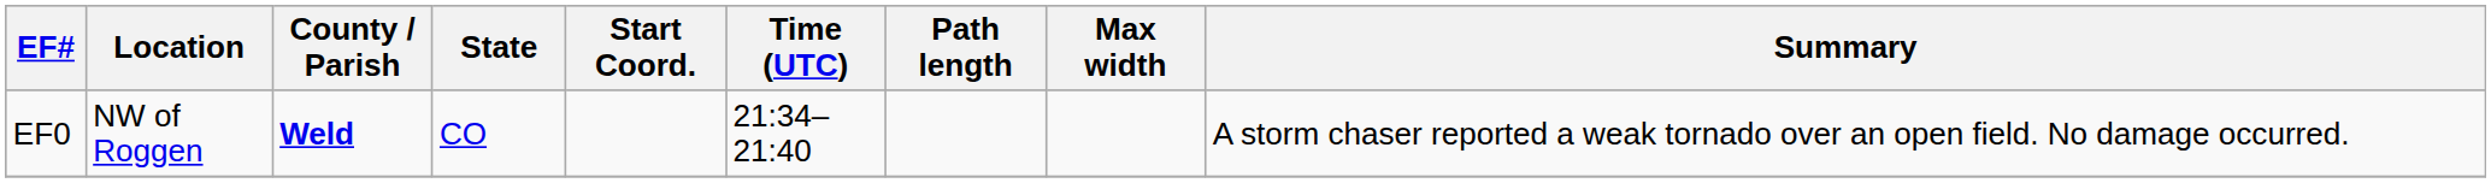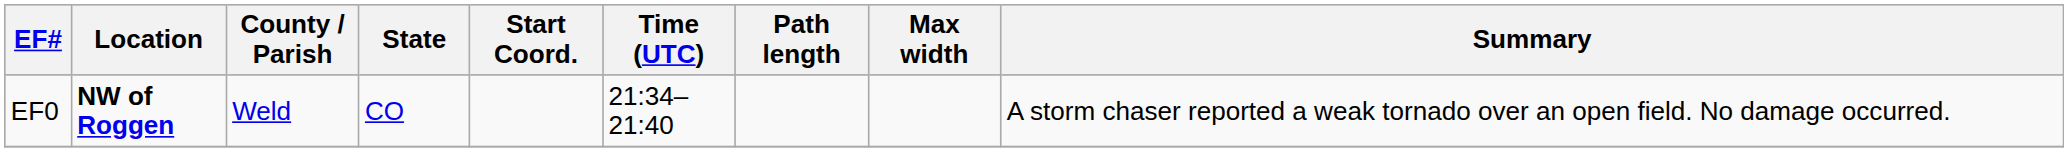EF0 | Location: normal -> bold
EF0 | County / Parish: bold -> normal
